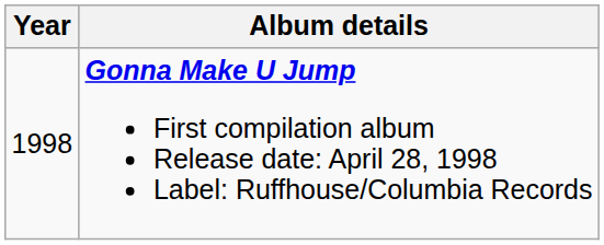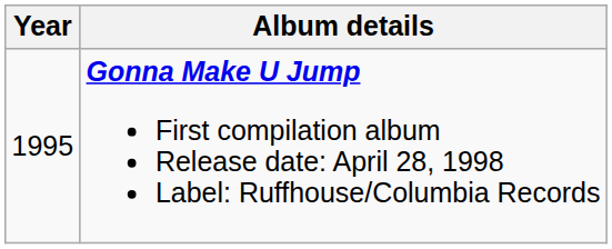row 2 | Year: 1998 -> 1995
